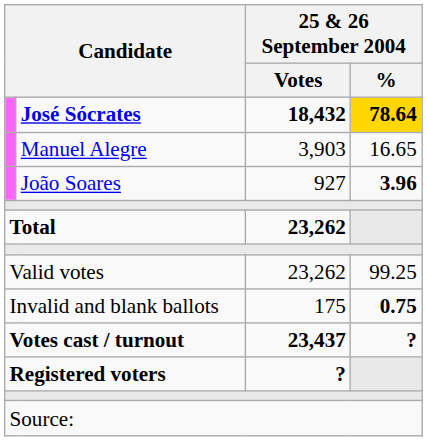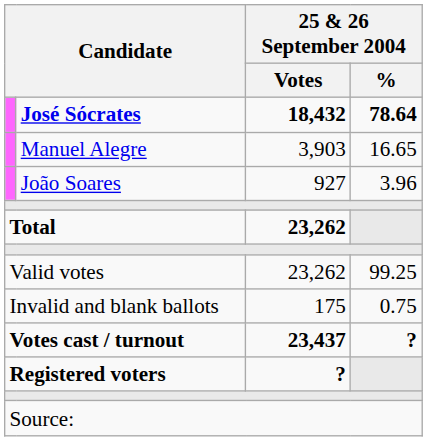José Sócrates | 25 & 26 September 2004 / %: gold background -> no background
João Soares | 25 & 26 September 2004 / %: bold -> normal
Invalid and blank ballots | 25 & 26 September 2004 / %: bold -> normal
